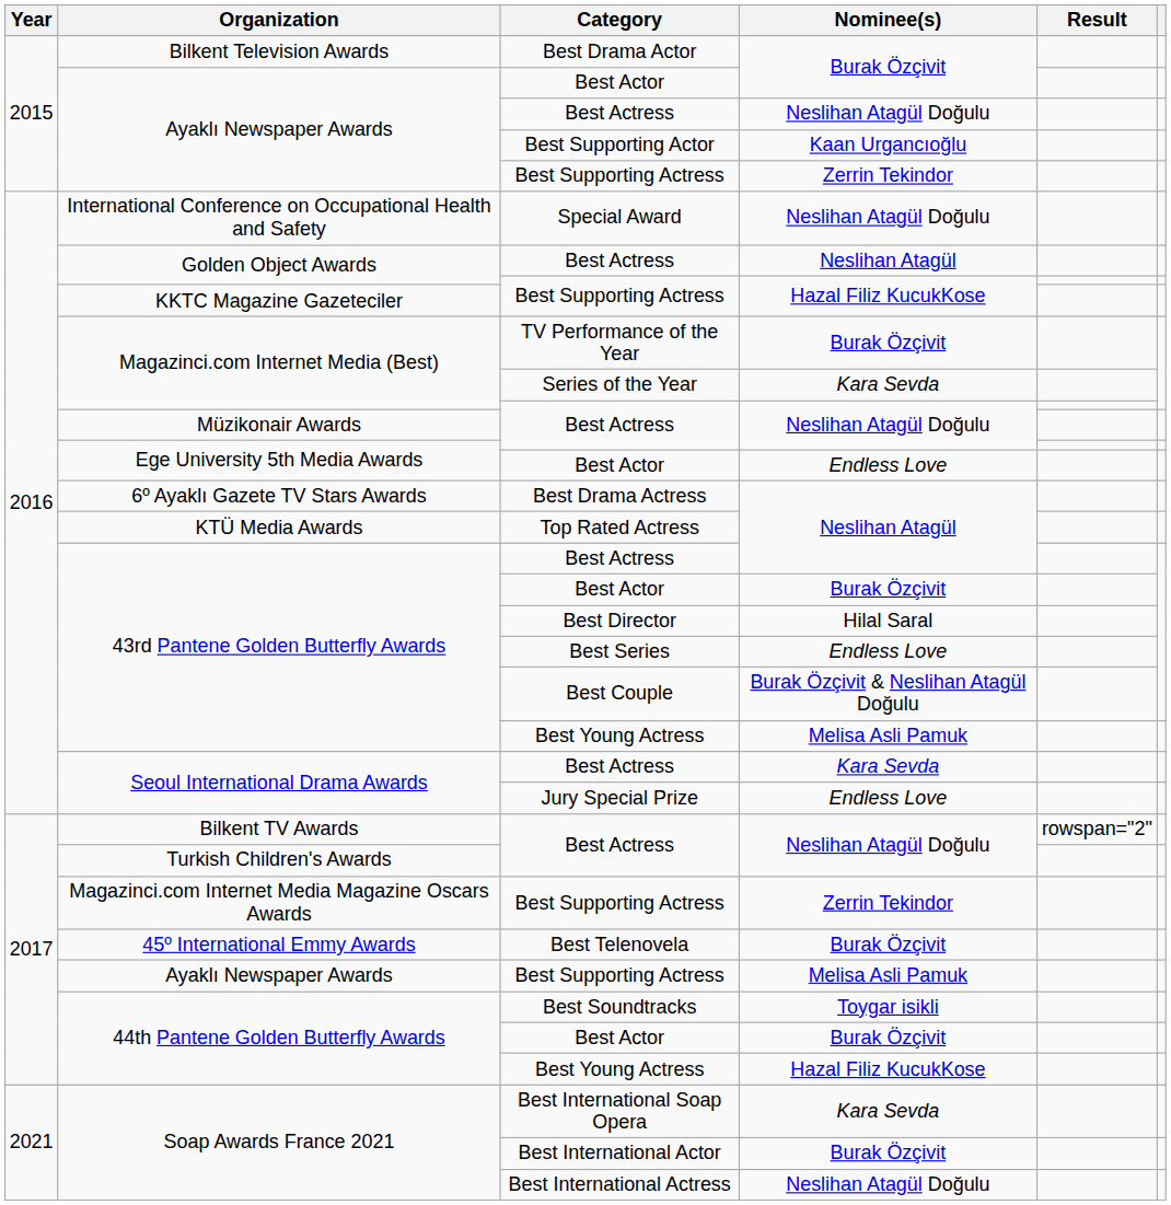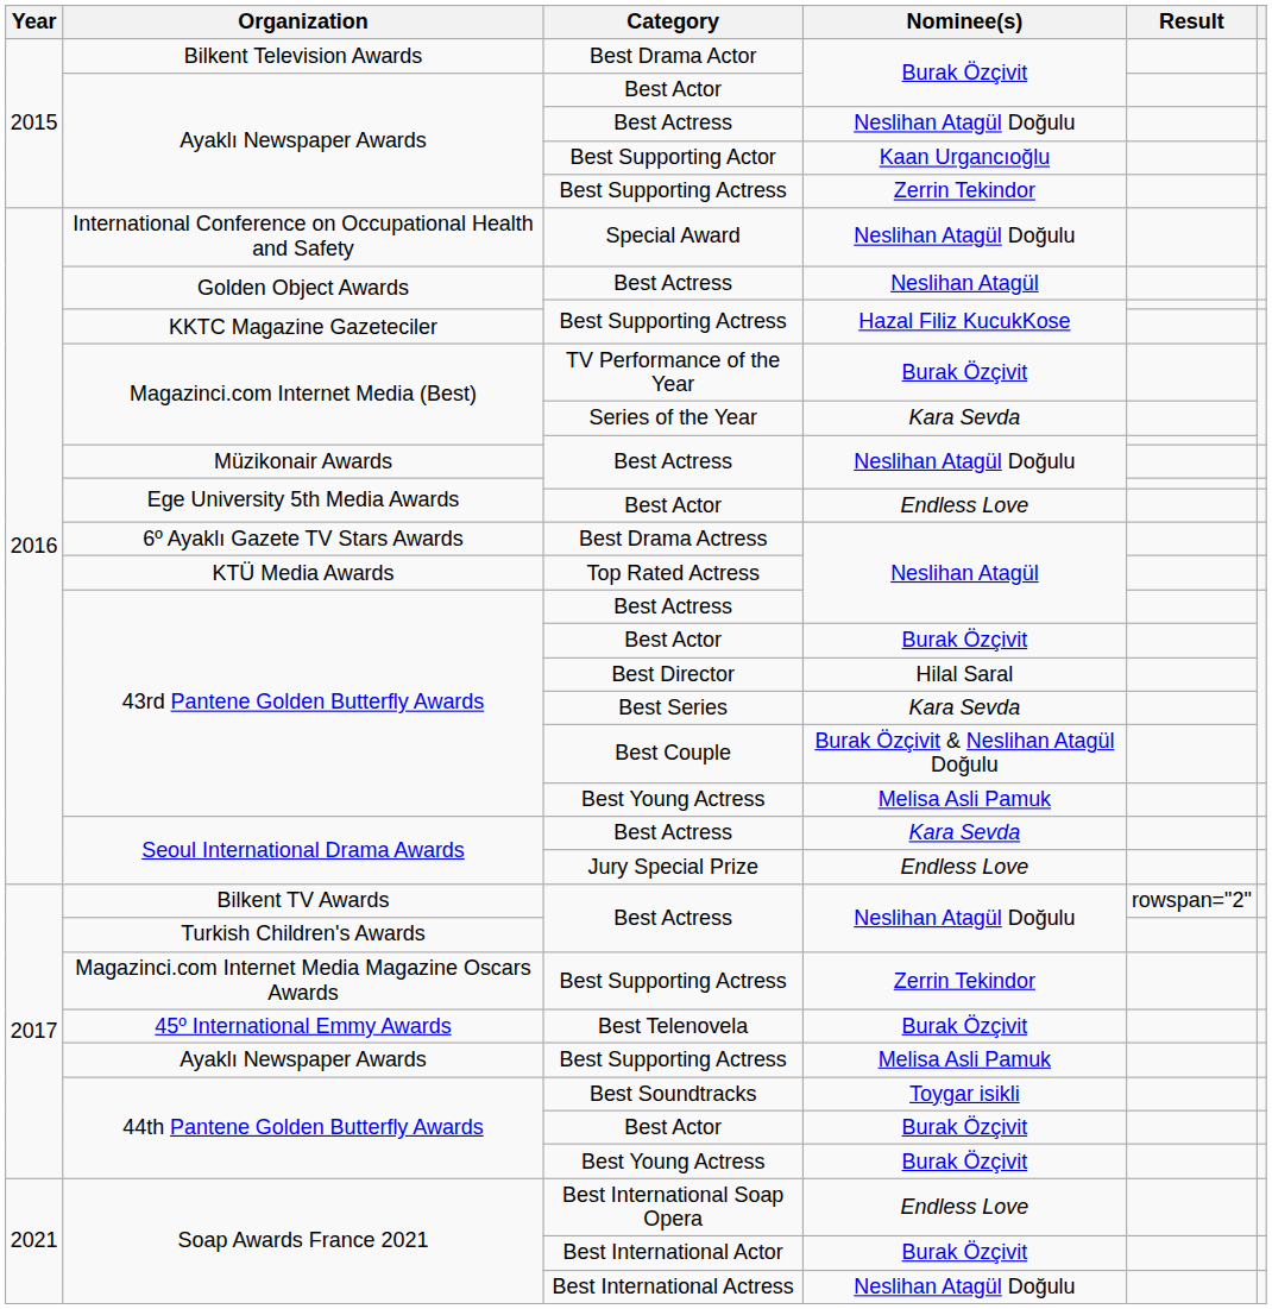Best Series | Nominee(s): Endless Love -> Kara Sevda
44th Pantene Golden Butterfly Awards / Best Young Actress | Nominee(s): Hazal Filiz KucukKose -> Burak Özçivit
Best International Soap Opera | Nominee(s): Kara Sevda -> Endless Love
